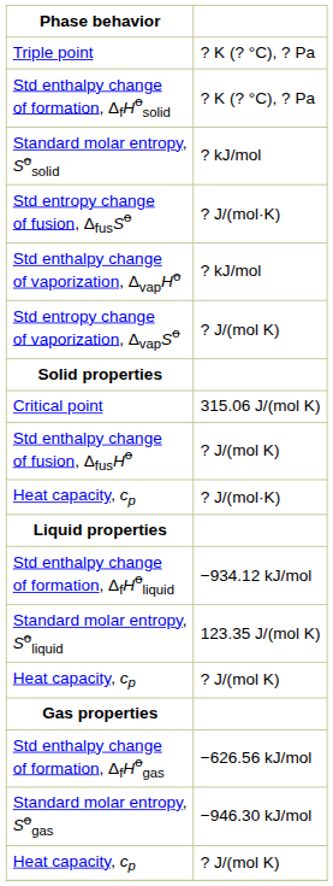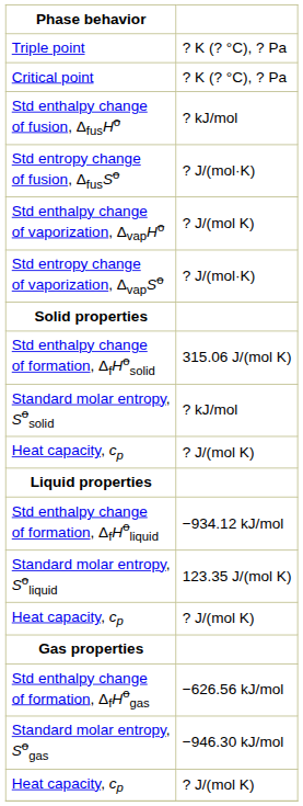row 3 | Phase behavior: Std enthalpy change of formation, ΔfHosolid -> Critical point
row 4 | Phase behavior: Standard molar entropy, Sosolid -> Std enthalpy change of fusion, ΔfusHo
row 6 | column 2: ? kJ/mol -> ? J/(mol K)
row 7 | column 2: ? J/(mol K) -> ? J/(mol·K)
row 9 | Phase behavior: Critical point -> Std enthalpy change of formation, ΔfHosolid
row 10 | Phase behavior: Std enthalpy change of fusion, ΔfusHo -> Standard molar entropy, Sosolid
row 10 | column 2: ? J/(mol K) -> ? kJ/mol
row 11 | column 2: ? J/(mol·K) -> ? J/(mol K)
